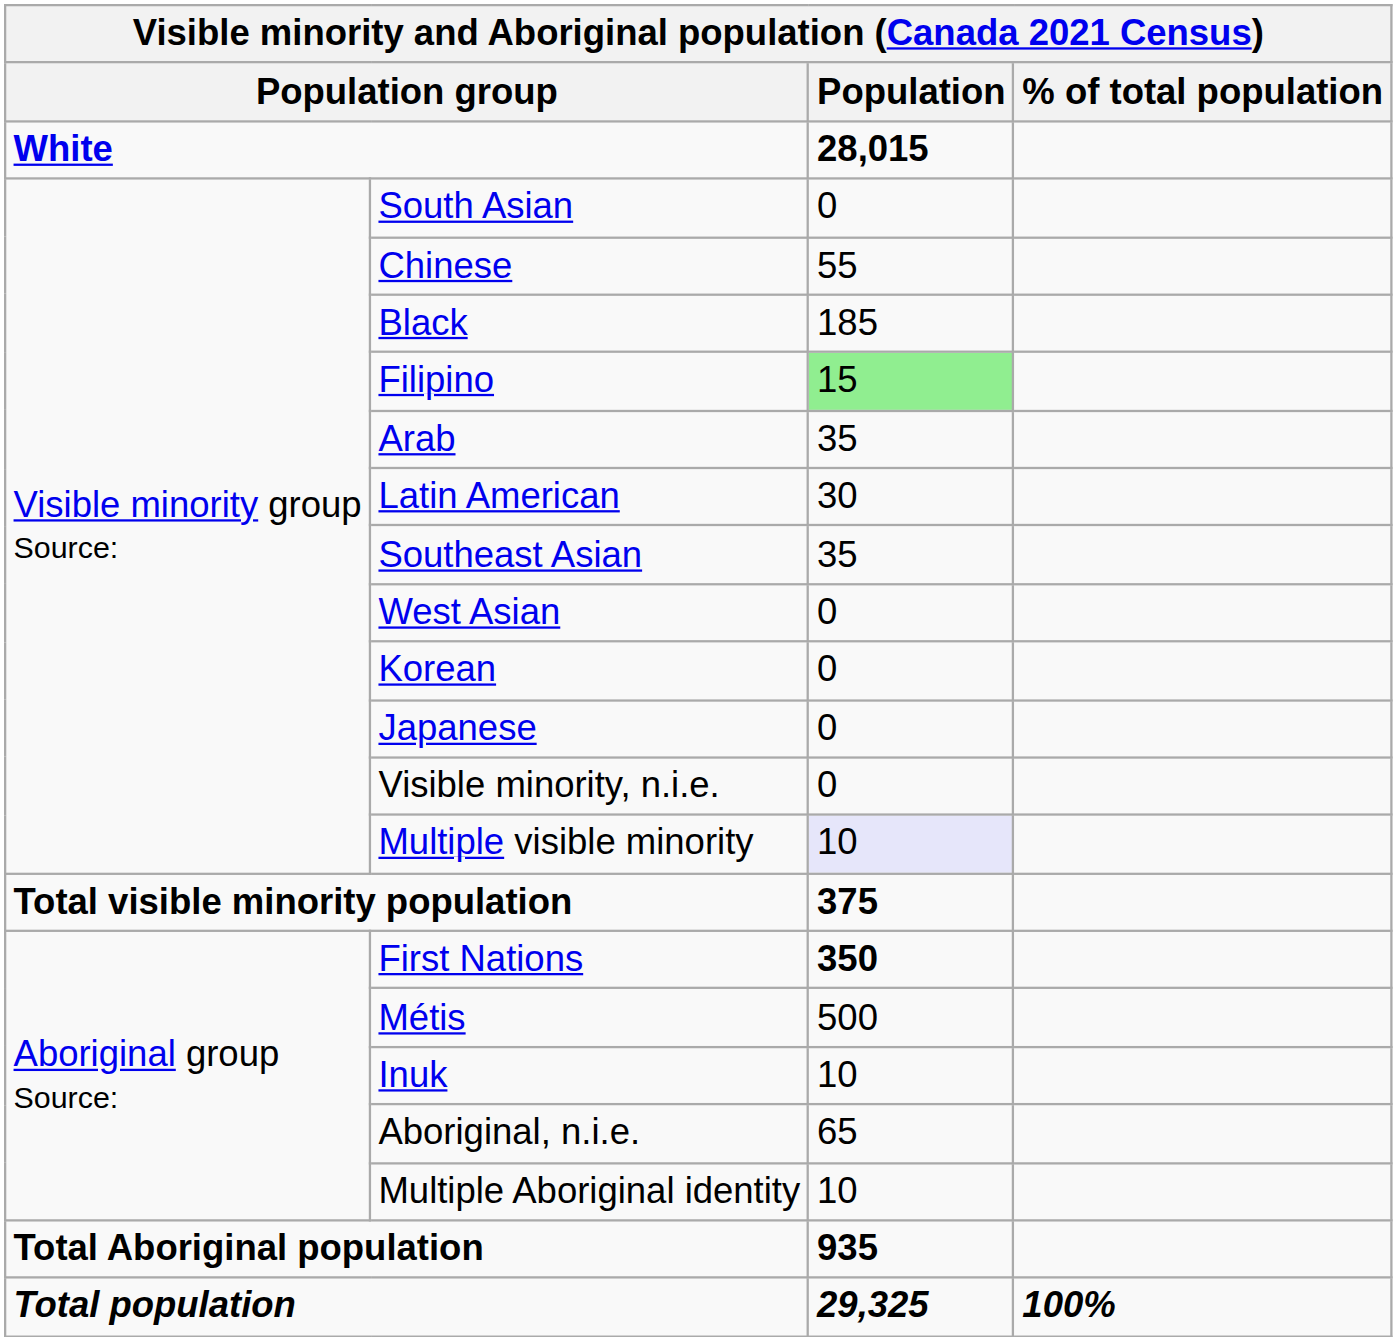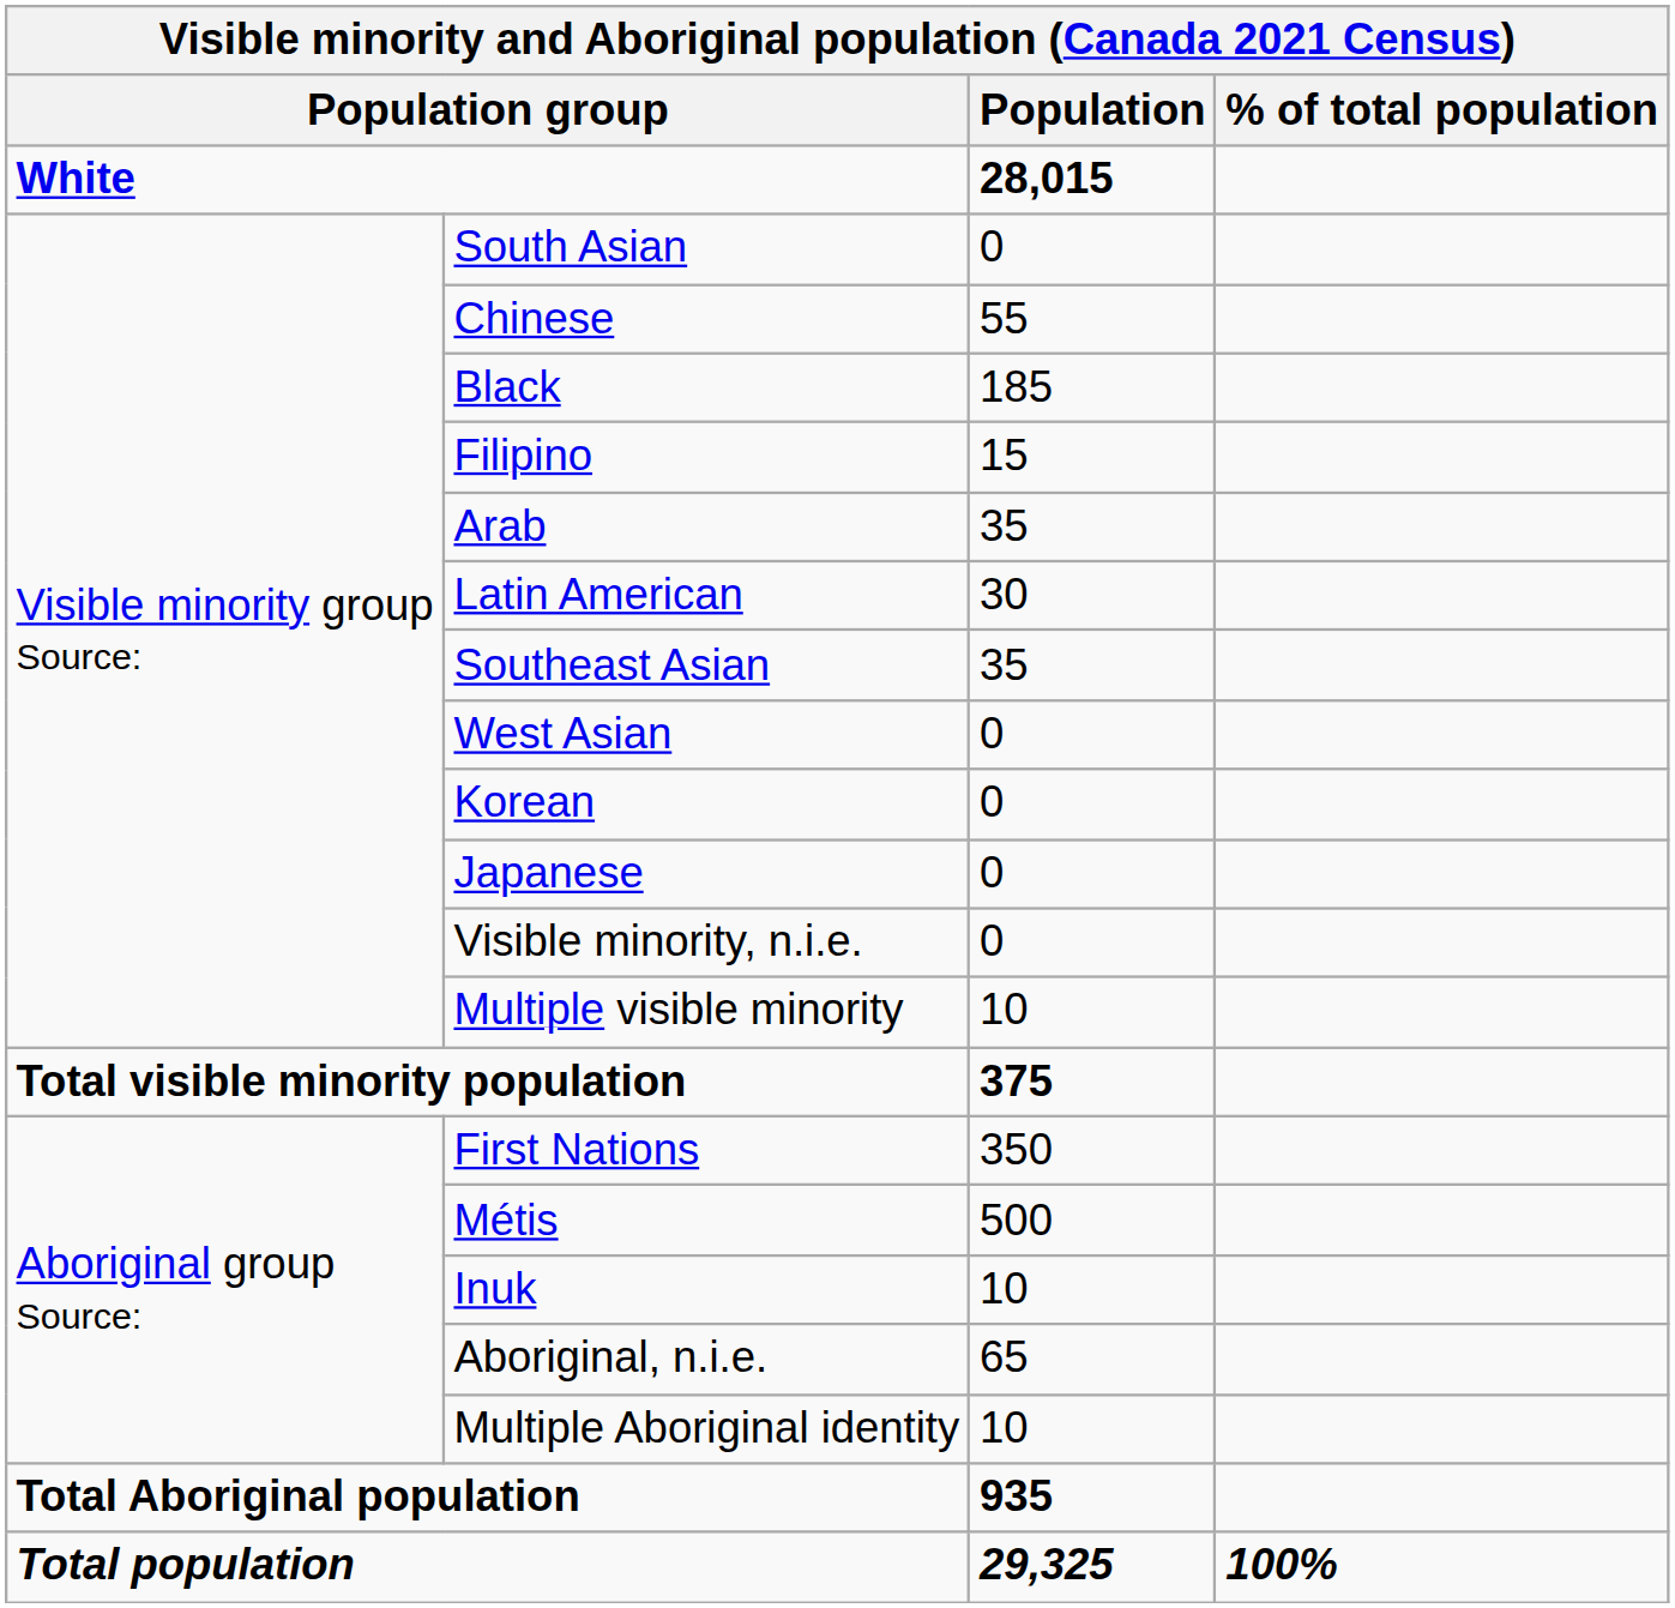Filipino | Population: lightgreen background -> no background
Multiple visible minority | Population: lavender background -> no background
First Nations | Population: bold -> normal
